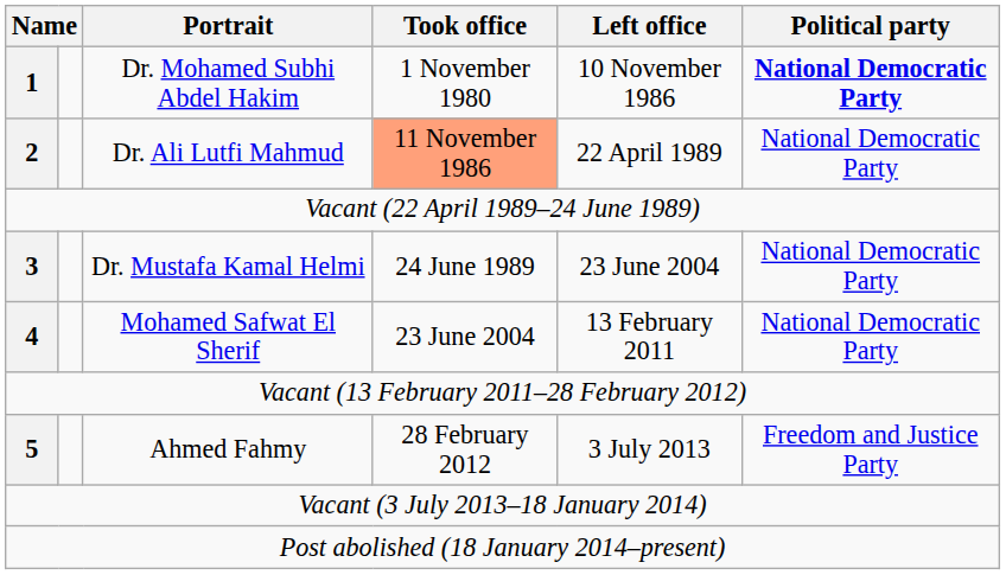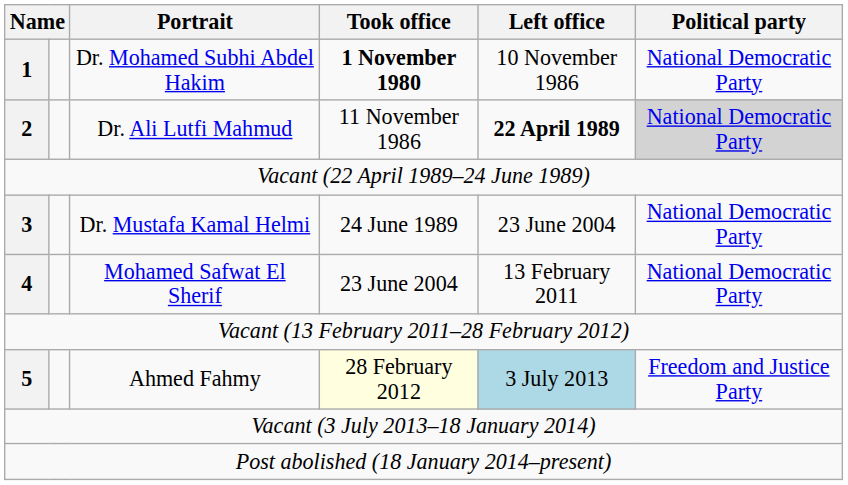Dr. Mohamed Subhi Abdel Hakim | Took office: normal -> bold
Dr. Mohamed Subhi Abdel Hakim | Political party: bold -> normal
Dr. Ali Lutfi Mahmud | Took office: lightsalmon background -> no background
Dr. Ali Lutfi Mahmud | Left office: normal -> bold
Dr. Ali Lutfi Mahmud | Political party: no background -> lightgrey background
Ahmed Fahmy | Took office: no background -> lightyellow background
Ahmed Fahmy | Left office: no background -> lightblue background
